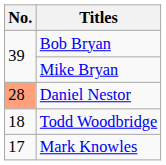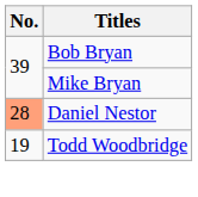Todd Woodbridge | No.: 18 -> 19
- row: 17 | Mark Knowles
